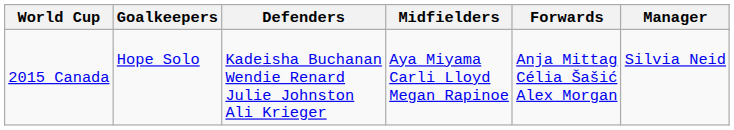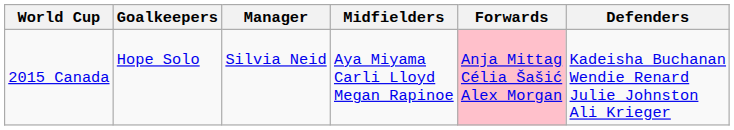columns swapped: Defenders <-> Manager
2015 Canada | Forwards: no background -> pink background
